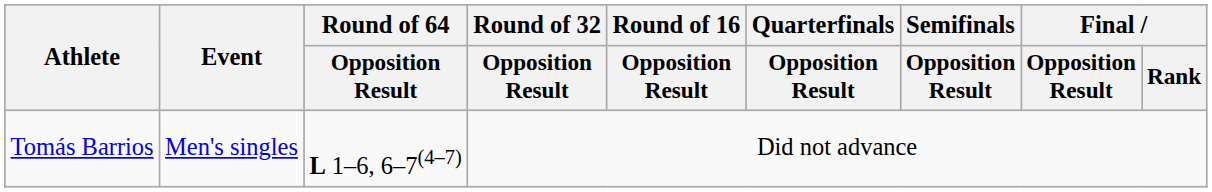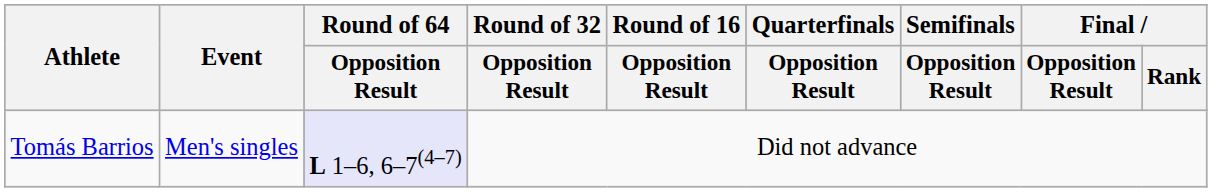Tomás Barrios | Round of 64 / Opposition Result: no background -> lavender background
